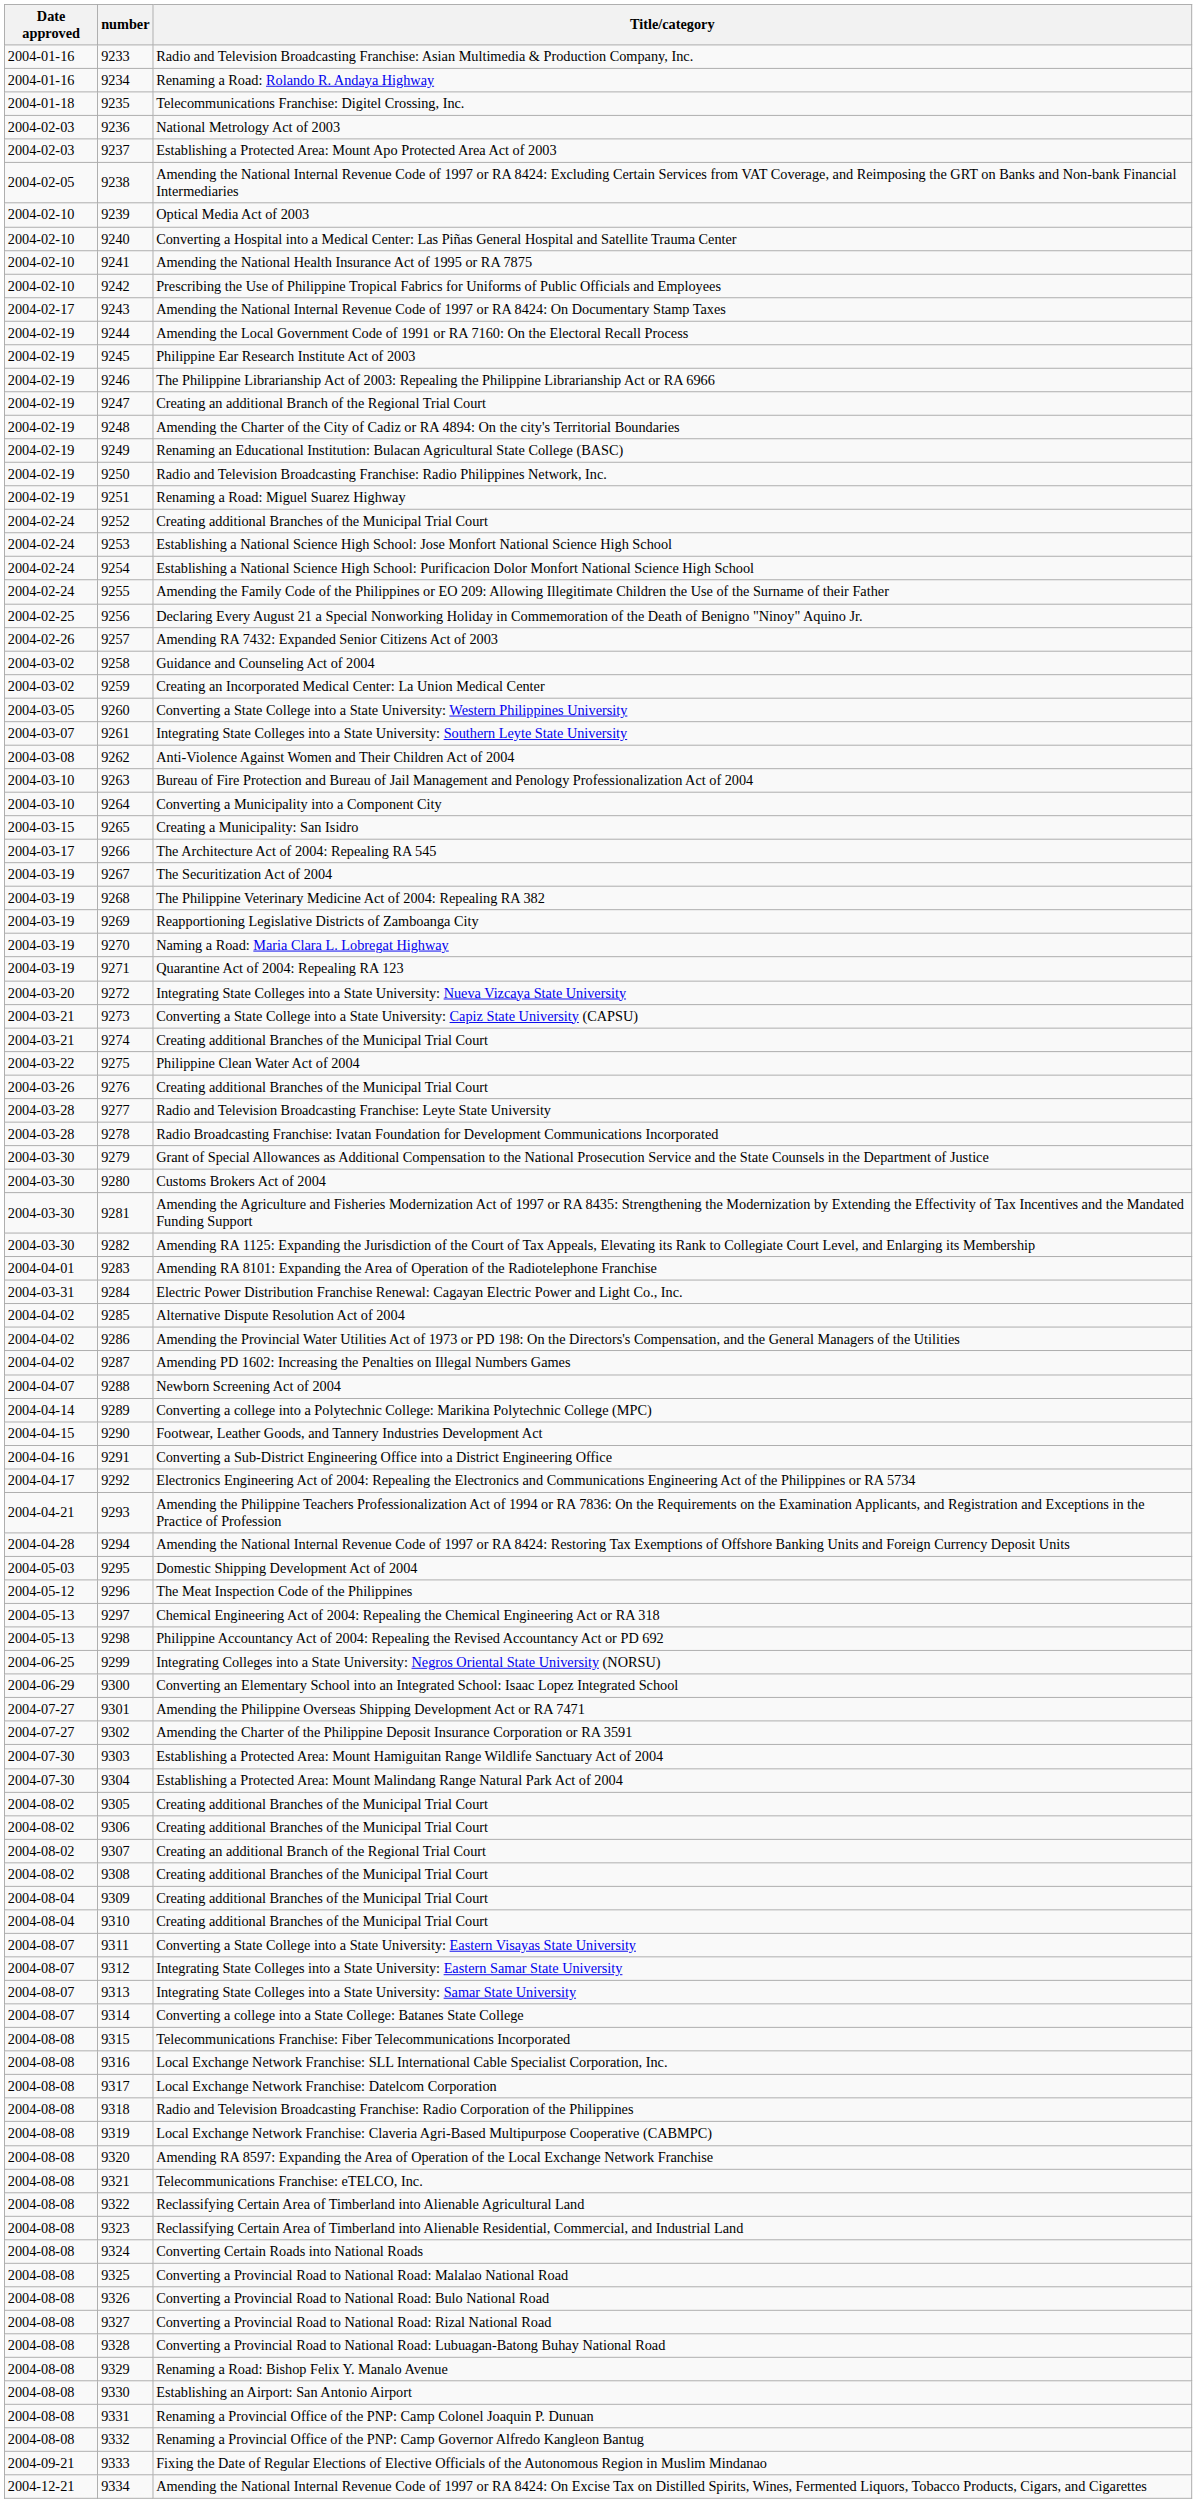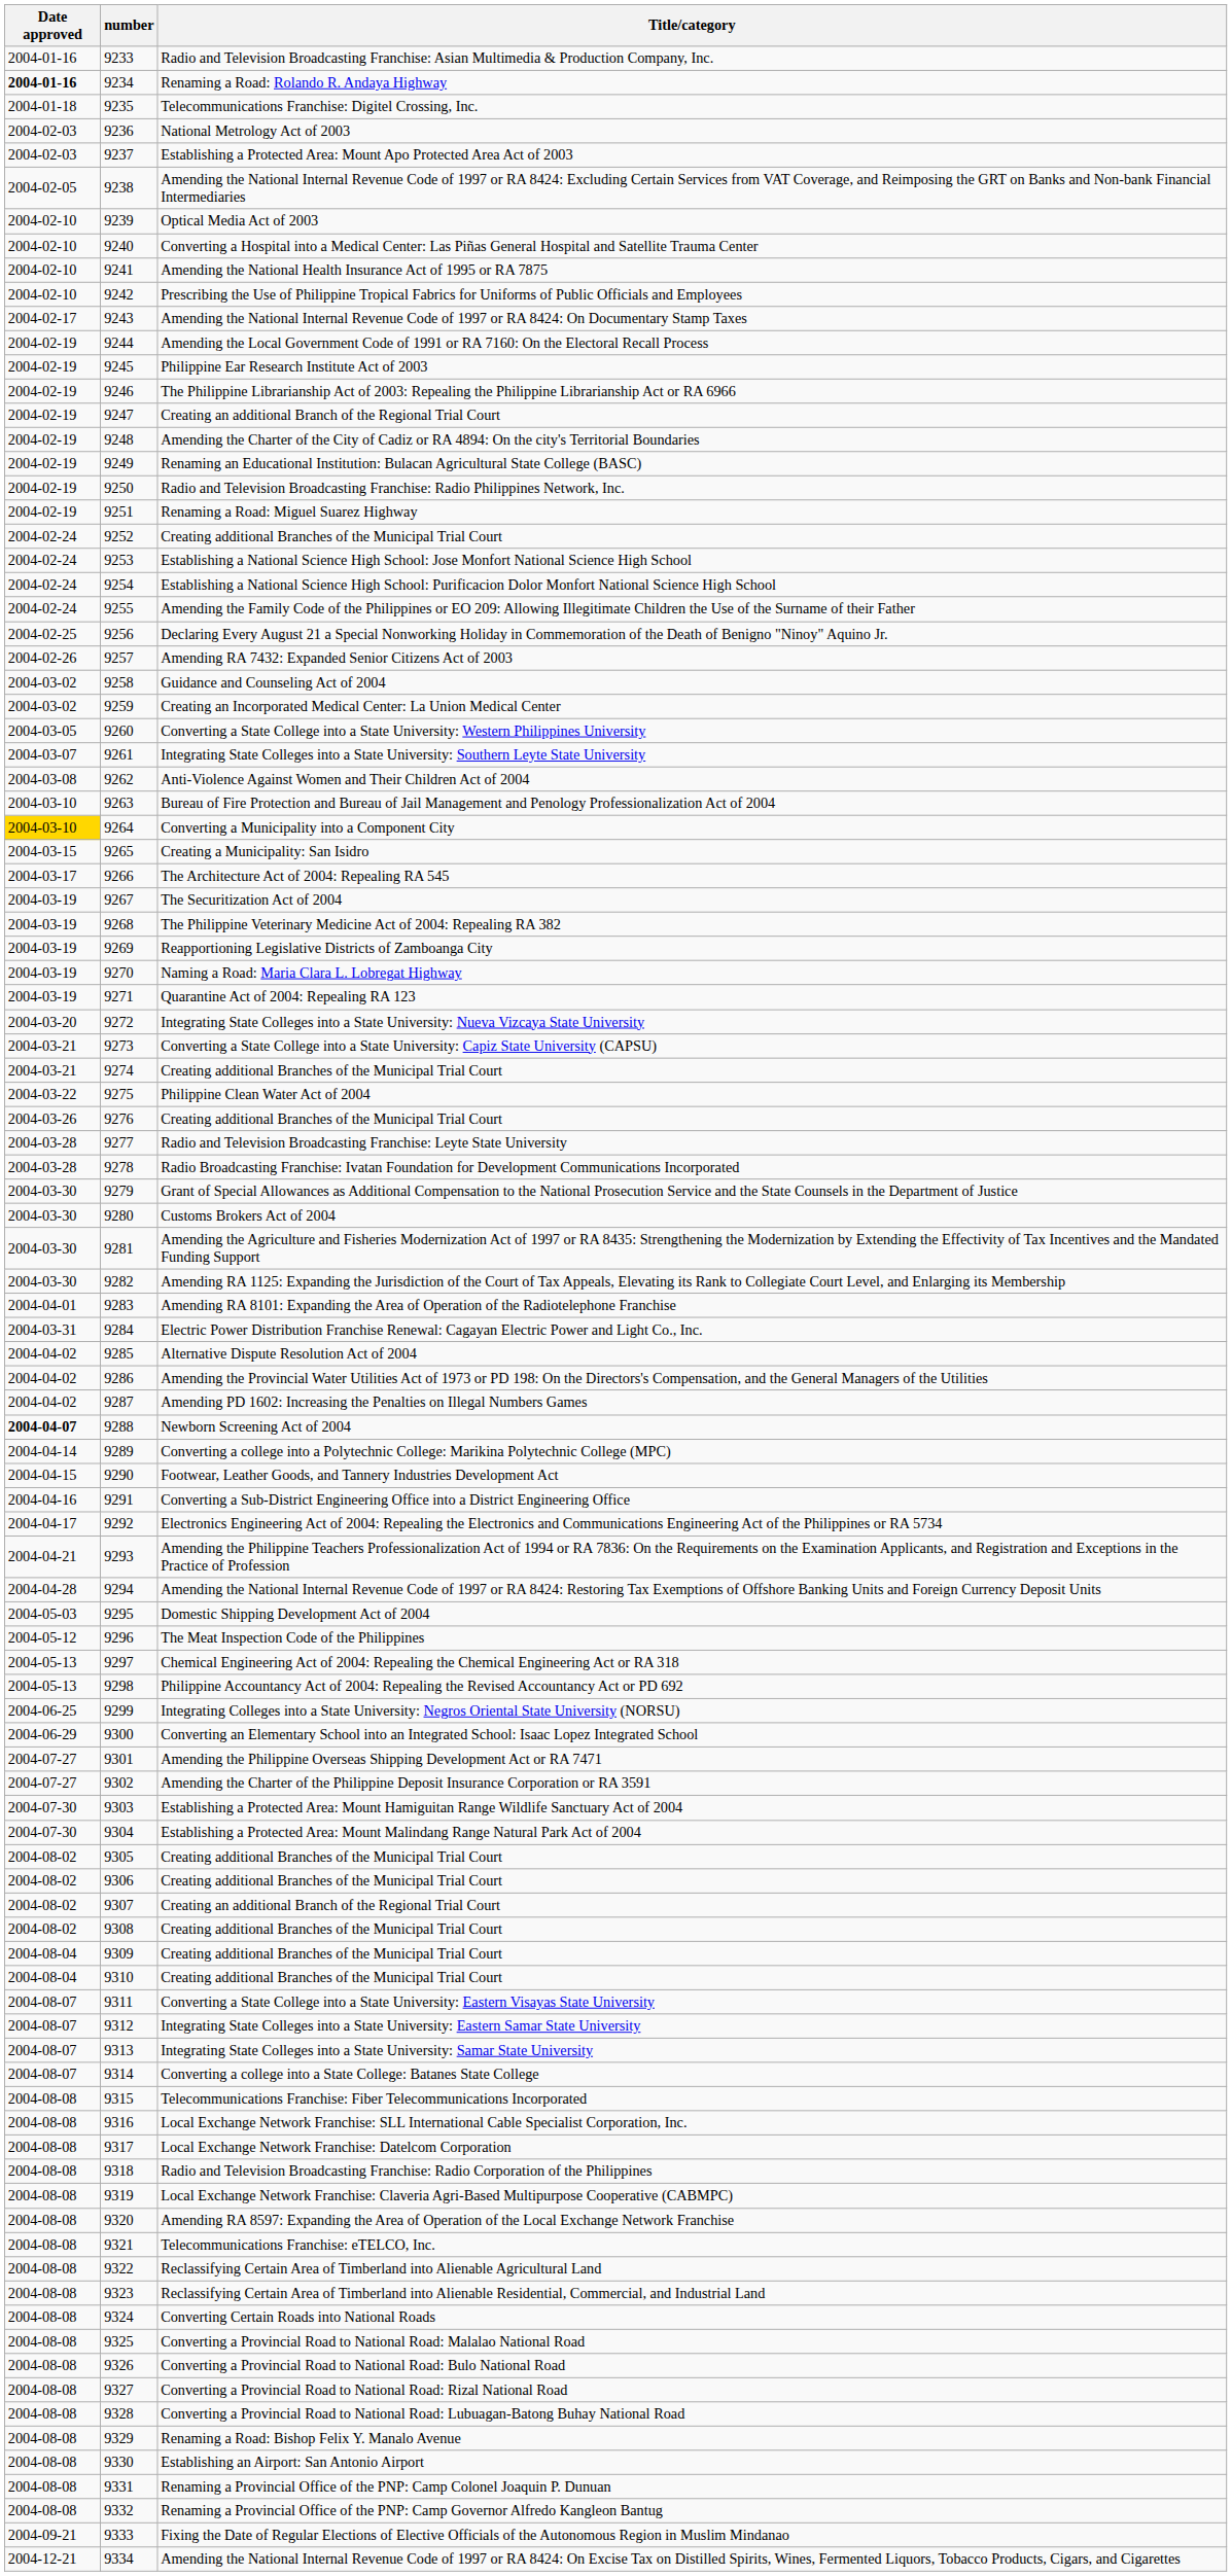Renaming a Road: Rolando R. Andaya Highway | Date approved: normal -> bold
Converting a Municipality into a Component City | Date approved: no background -> gold background
Newborn Screening Act of 2004 | Date approved: normal -> bold
